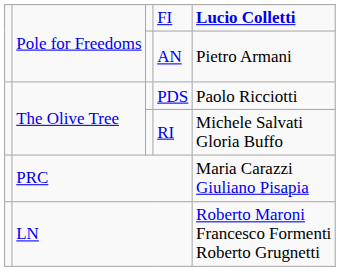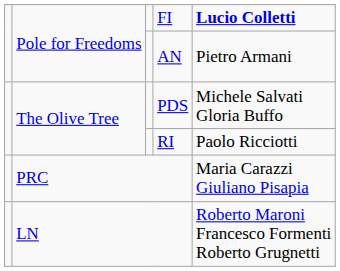PDS | column 5: Paolo Ricciotti -> Michele Salvati Gloria Buffo
RI | column 5: Michele Salvati Gloria Buffo -> Paolo Ricciotti
